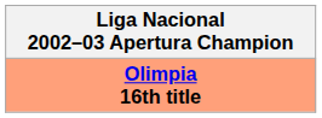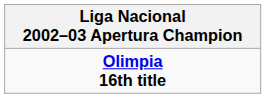row 2 | column 1: lightsalmon background -> no background
